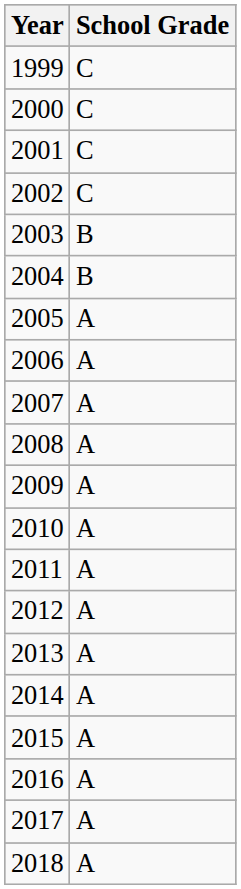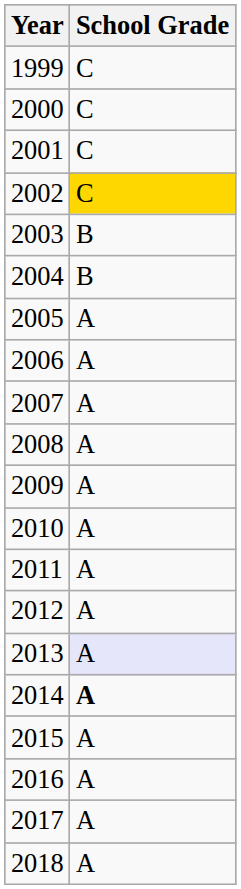2002 | School Grade: no background -> gold background
2013 | School Grade: no background -> lavender background
2014 | School Grade: normal -> bold
